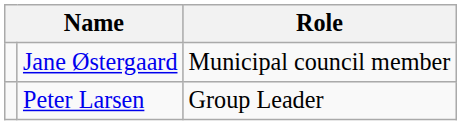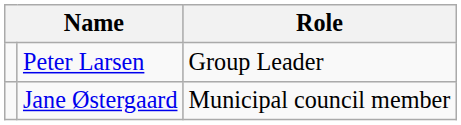rows swapped: Peter Larsen <-> Jane Østergaard
